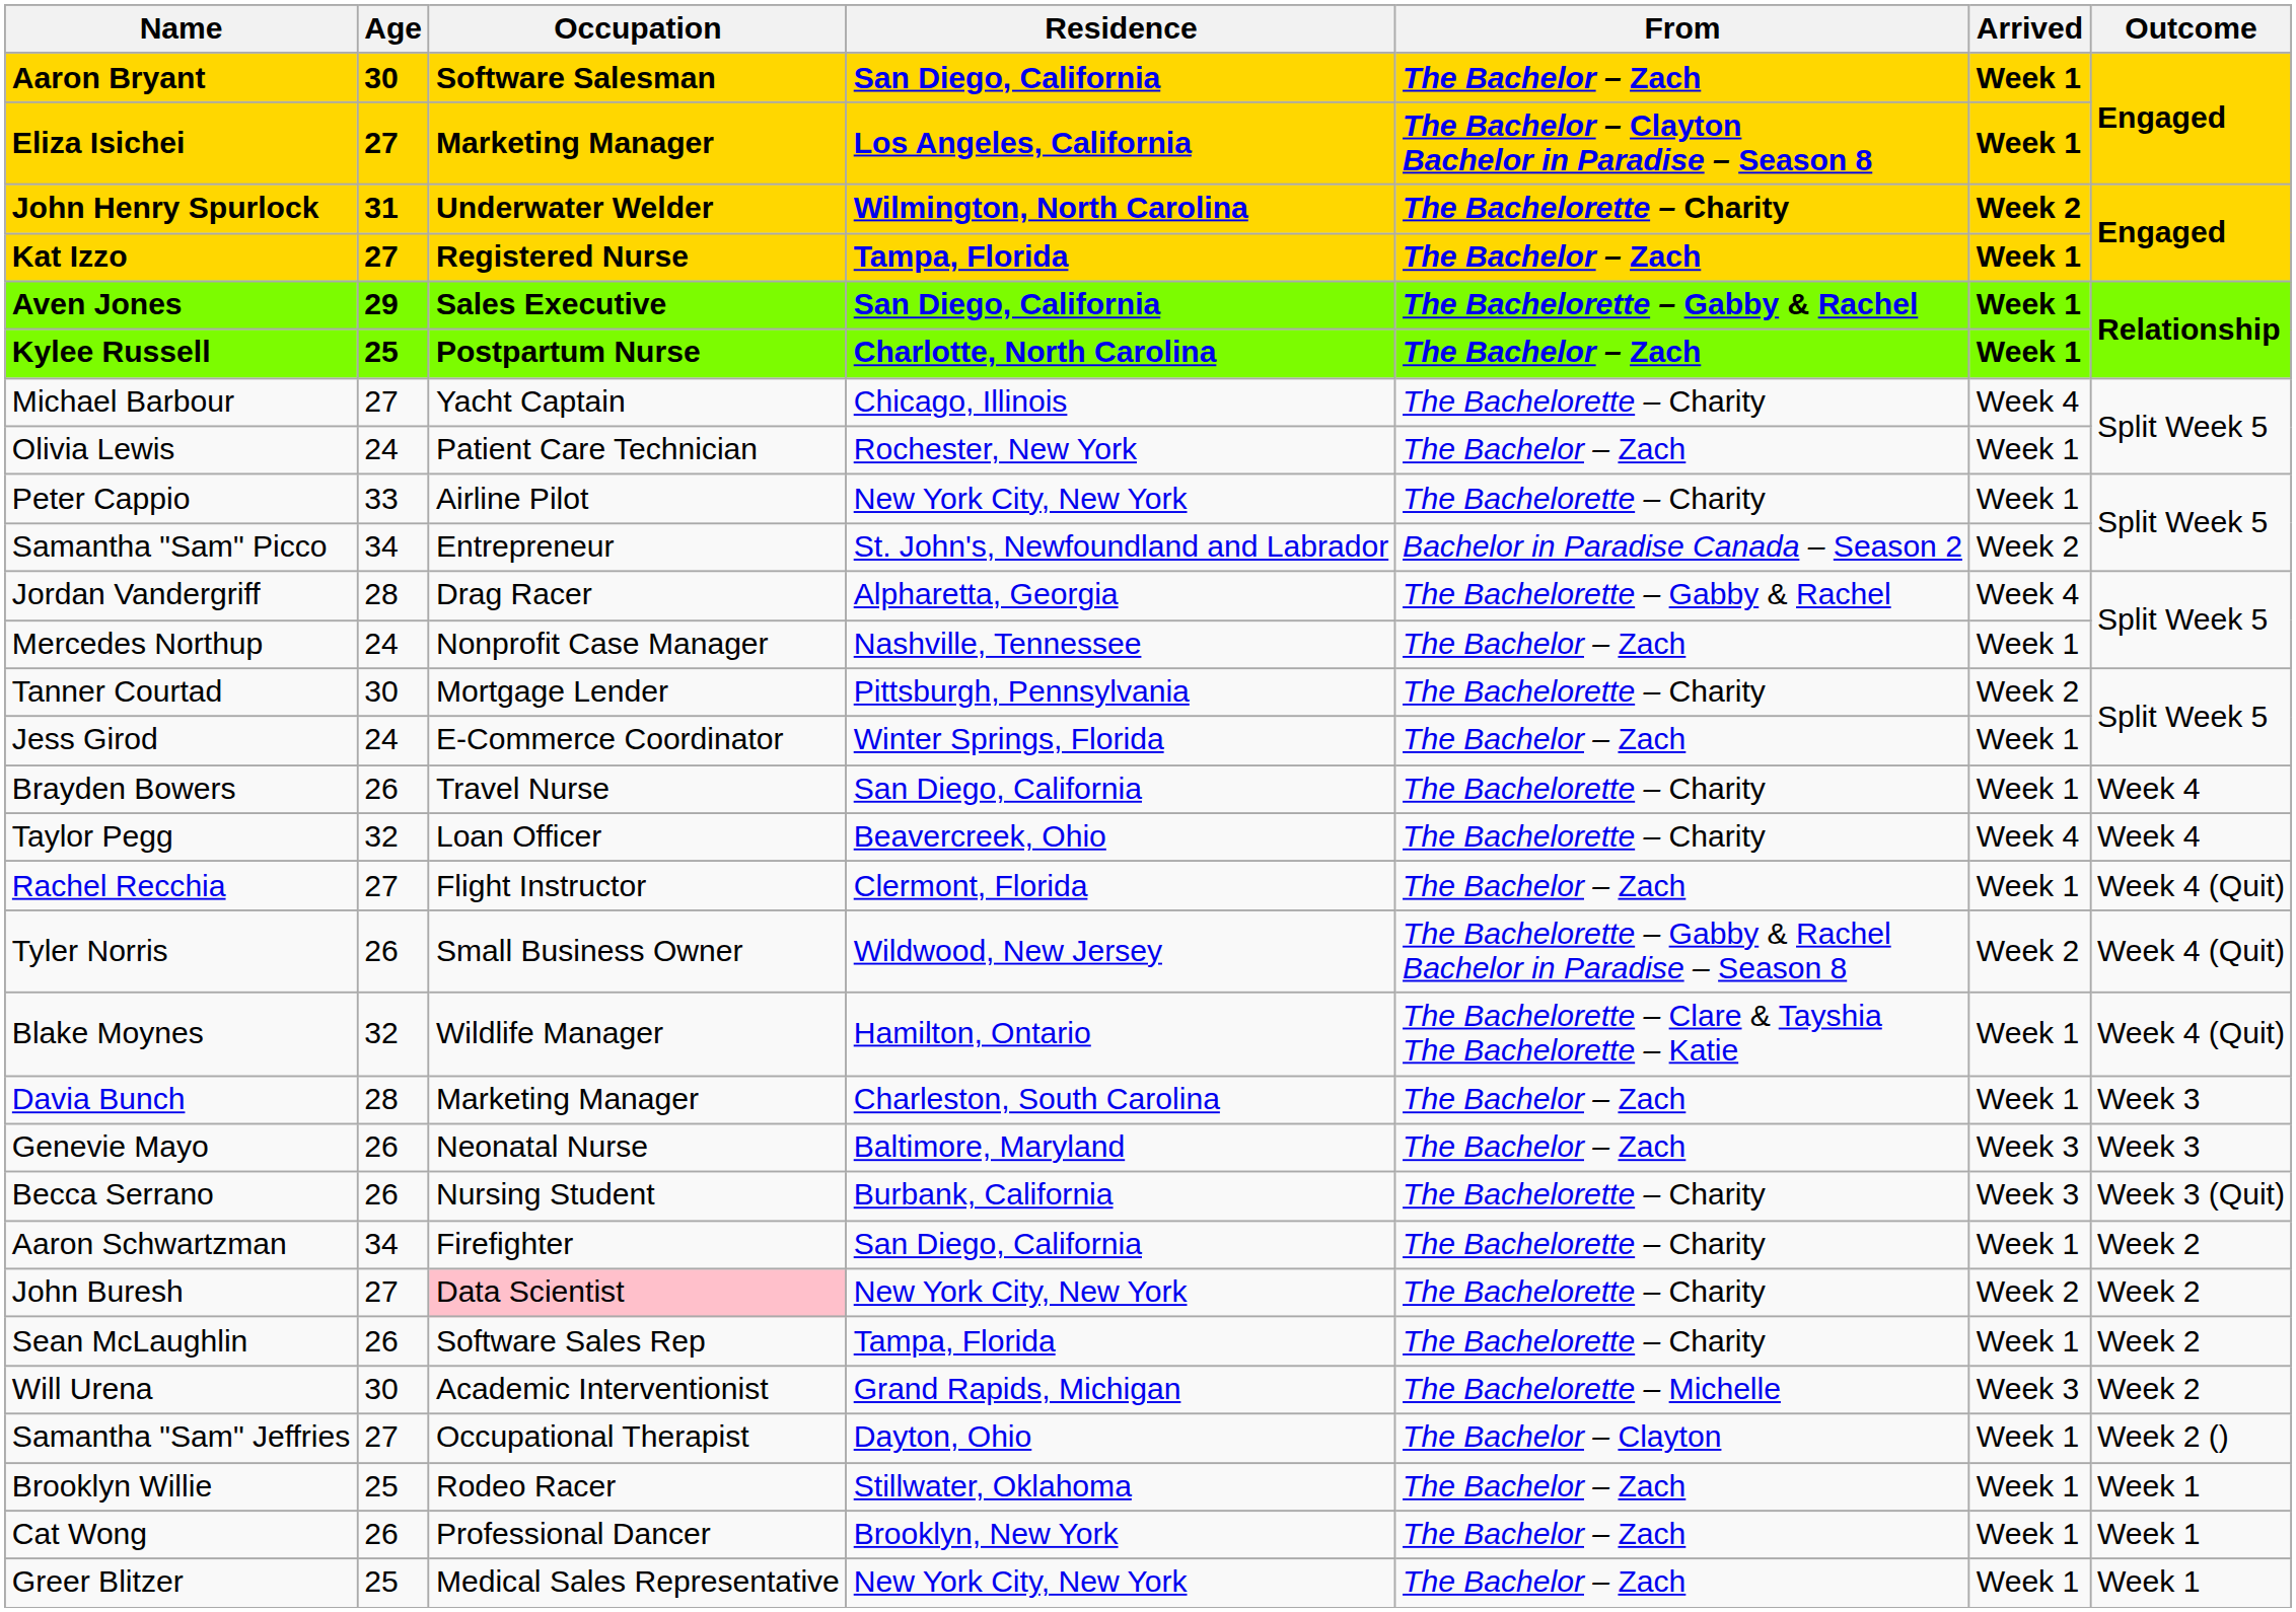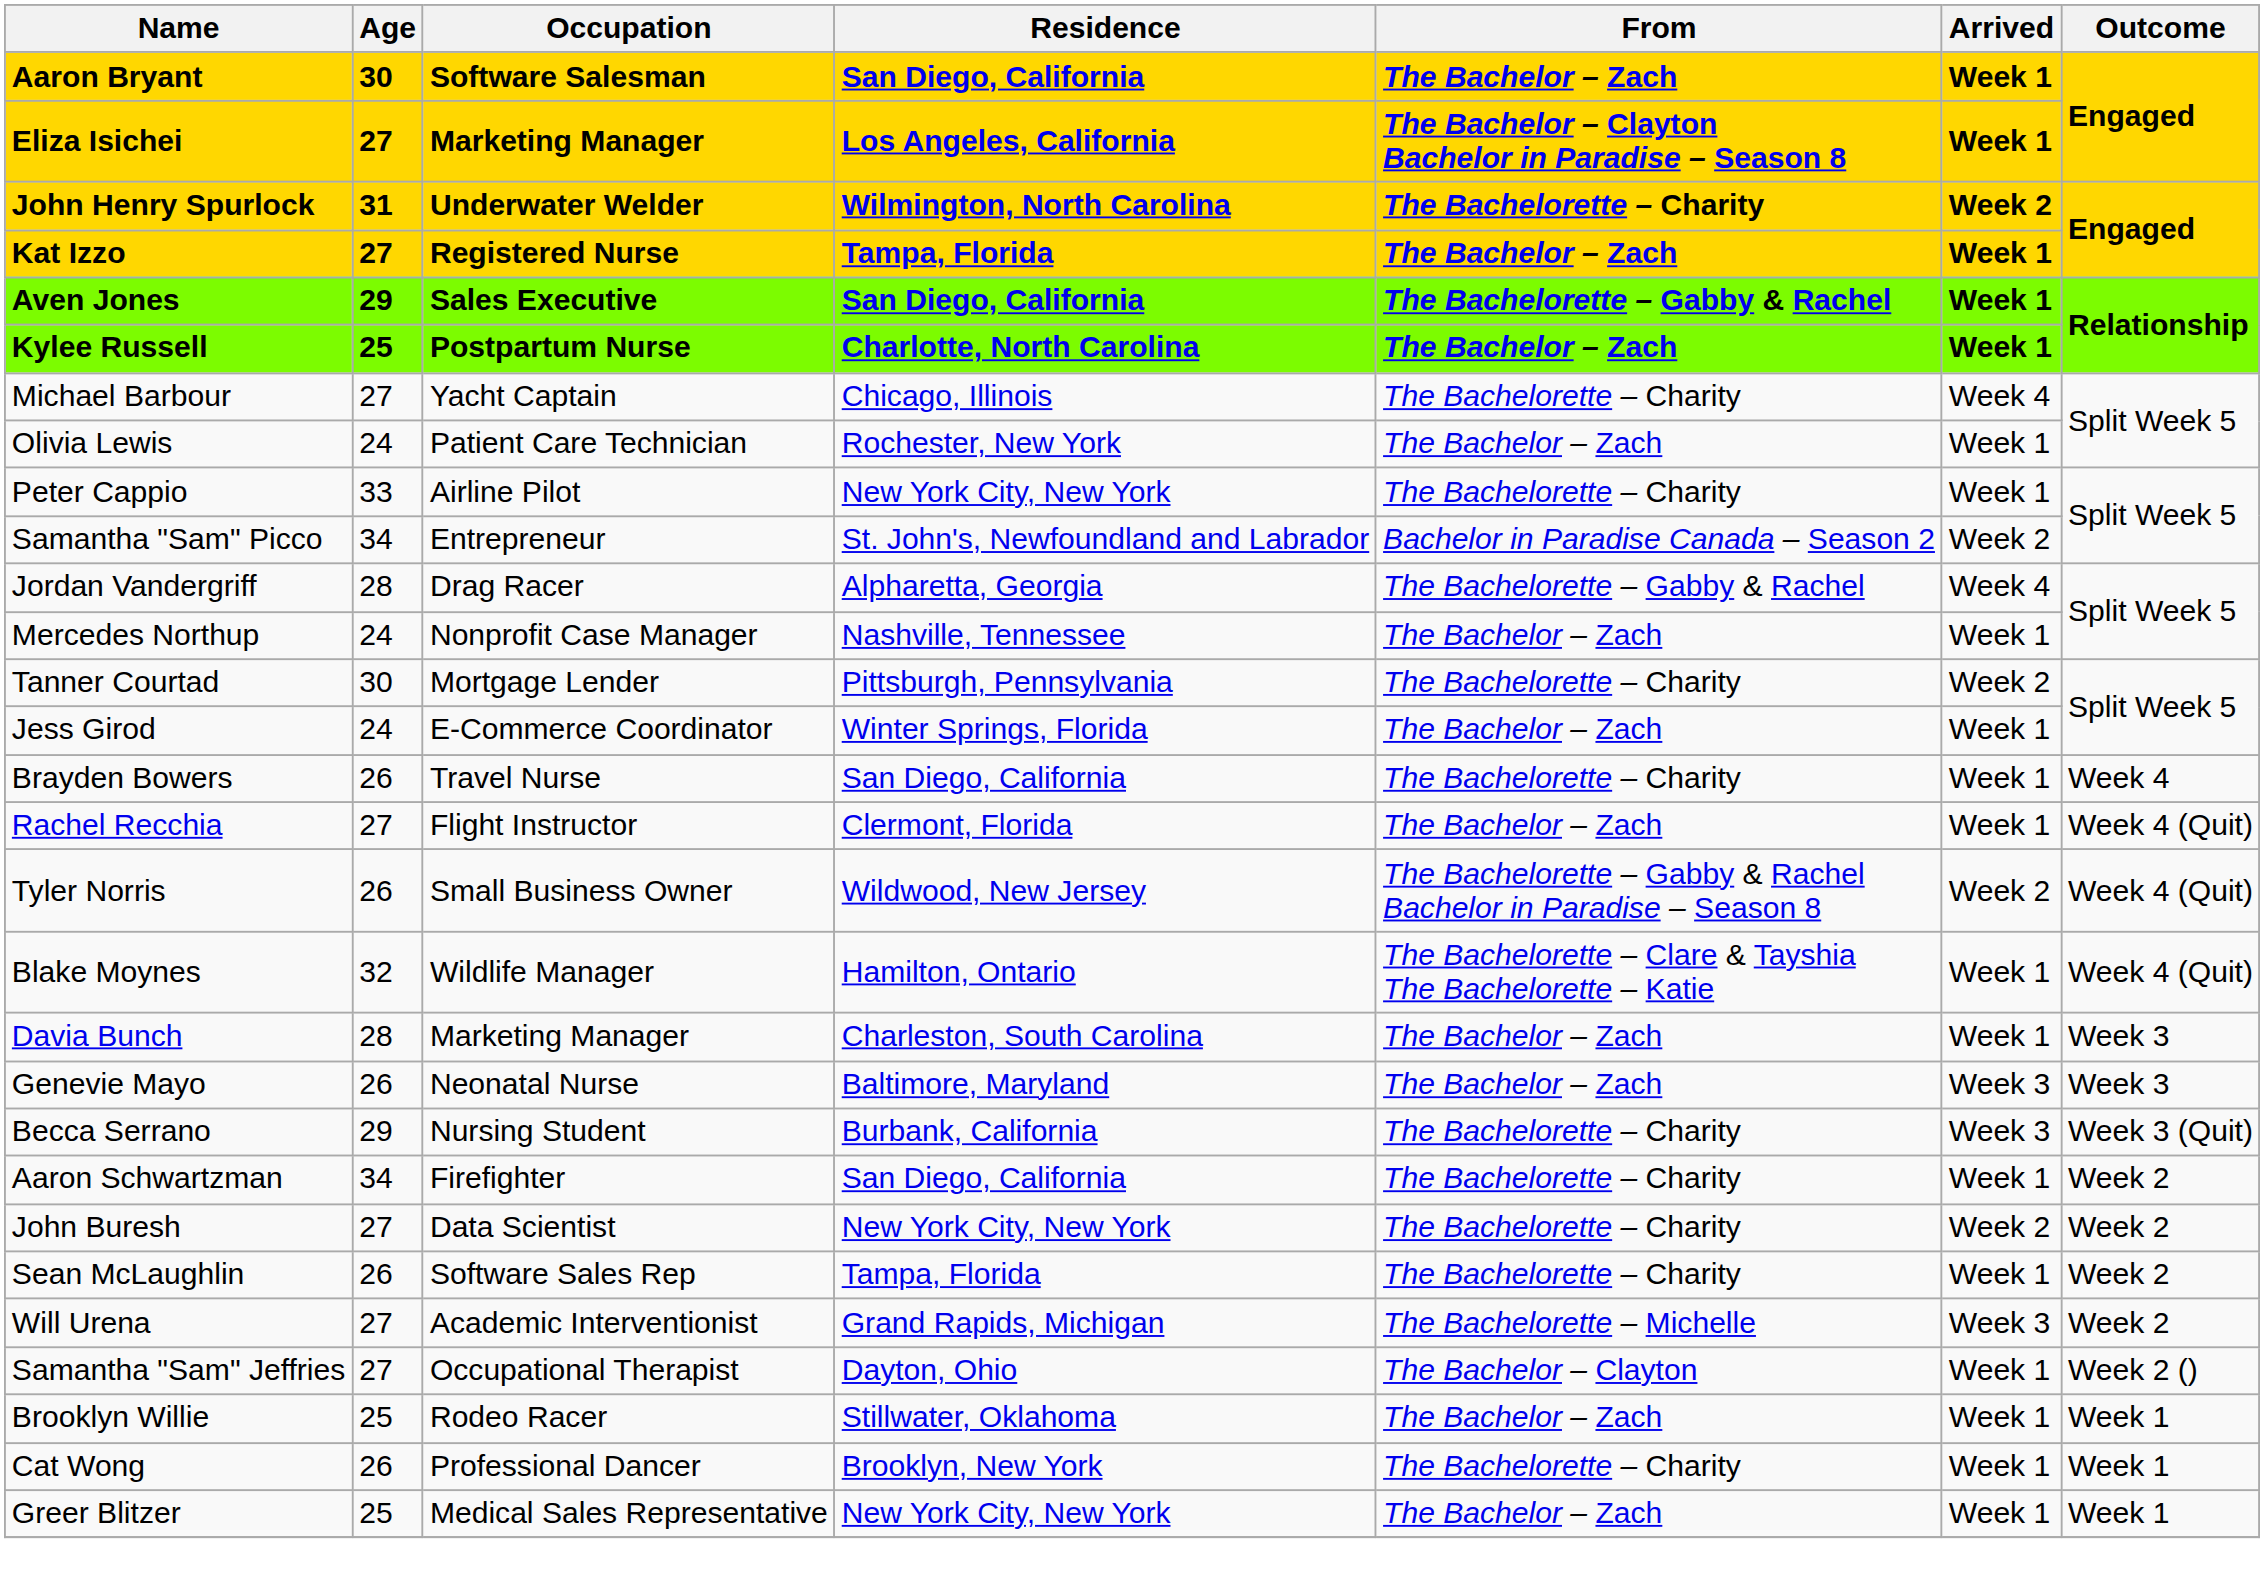- row: Taylor Pegg | 32 | Loan Officer | Beavercreek, Ohio | The Bachelorette – Charity | Week 4 | Week 4
Becca Serrano | Age: 26 -> 29
John Buresh | Occupation: pink background -> no background
Will Urena | Age: 30 -> 27
Cat Wong | From: The Bachelor – Zach -> The Bachelorette – Charity
